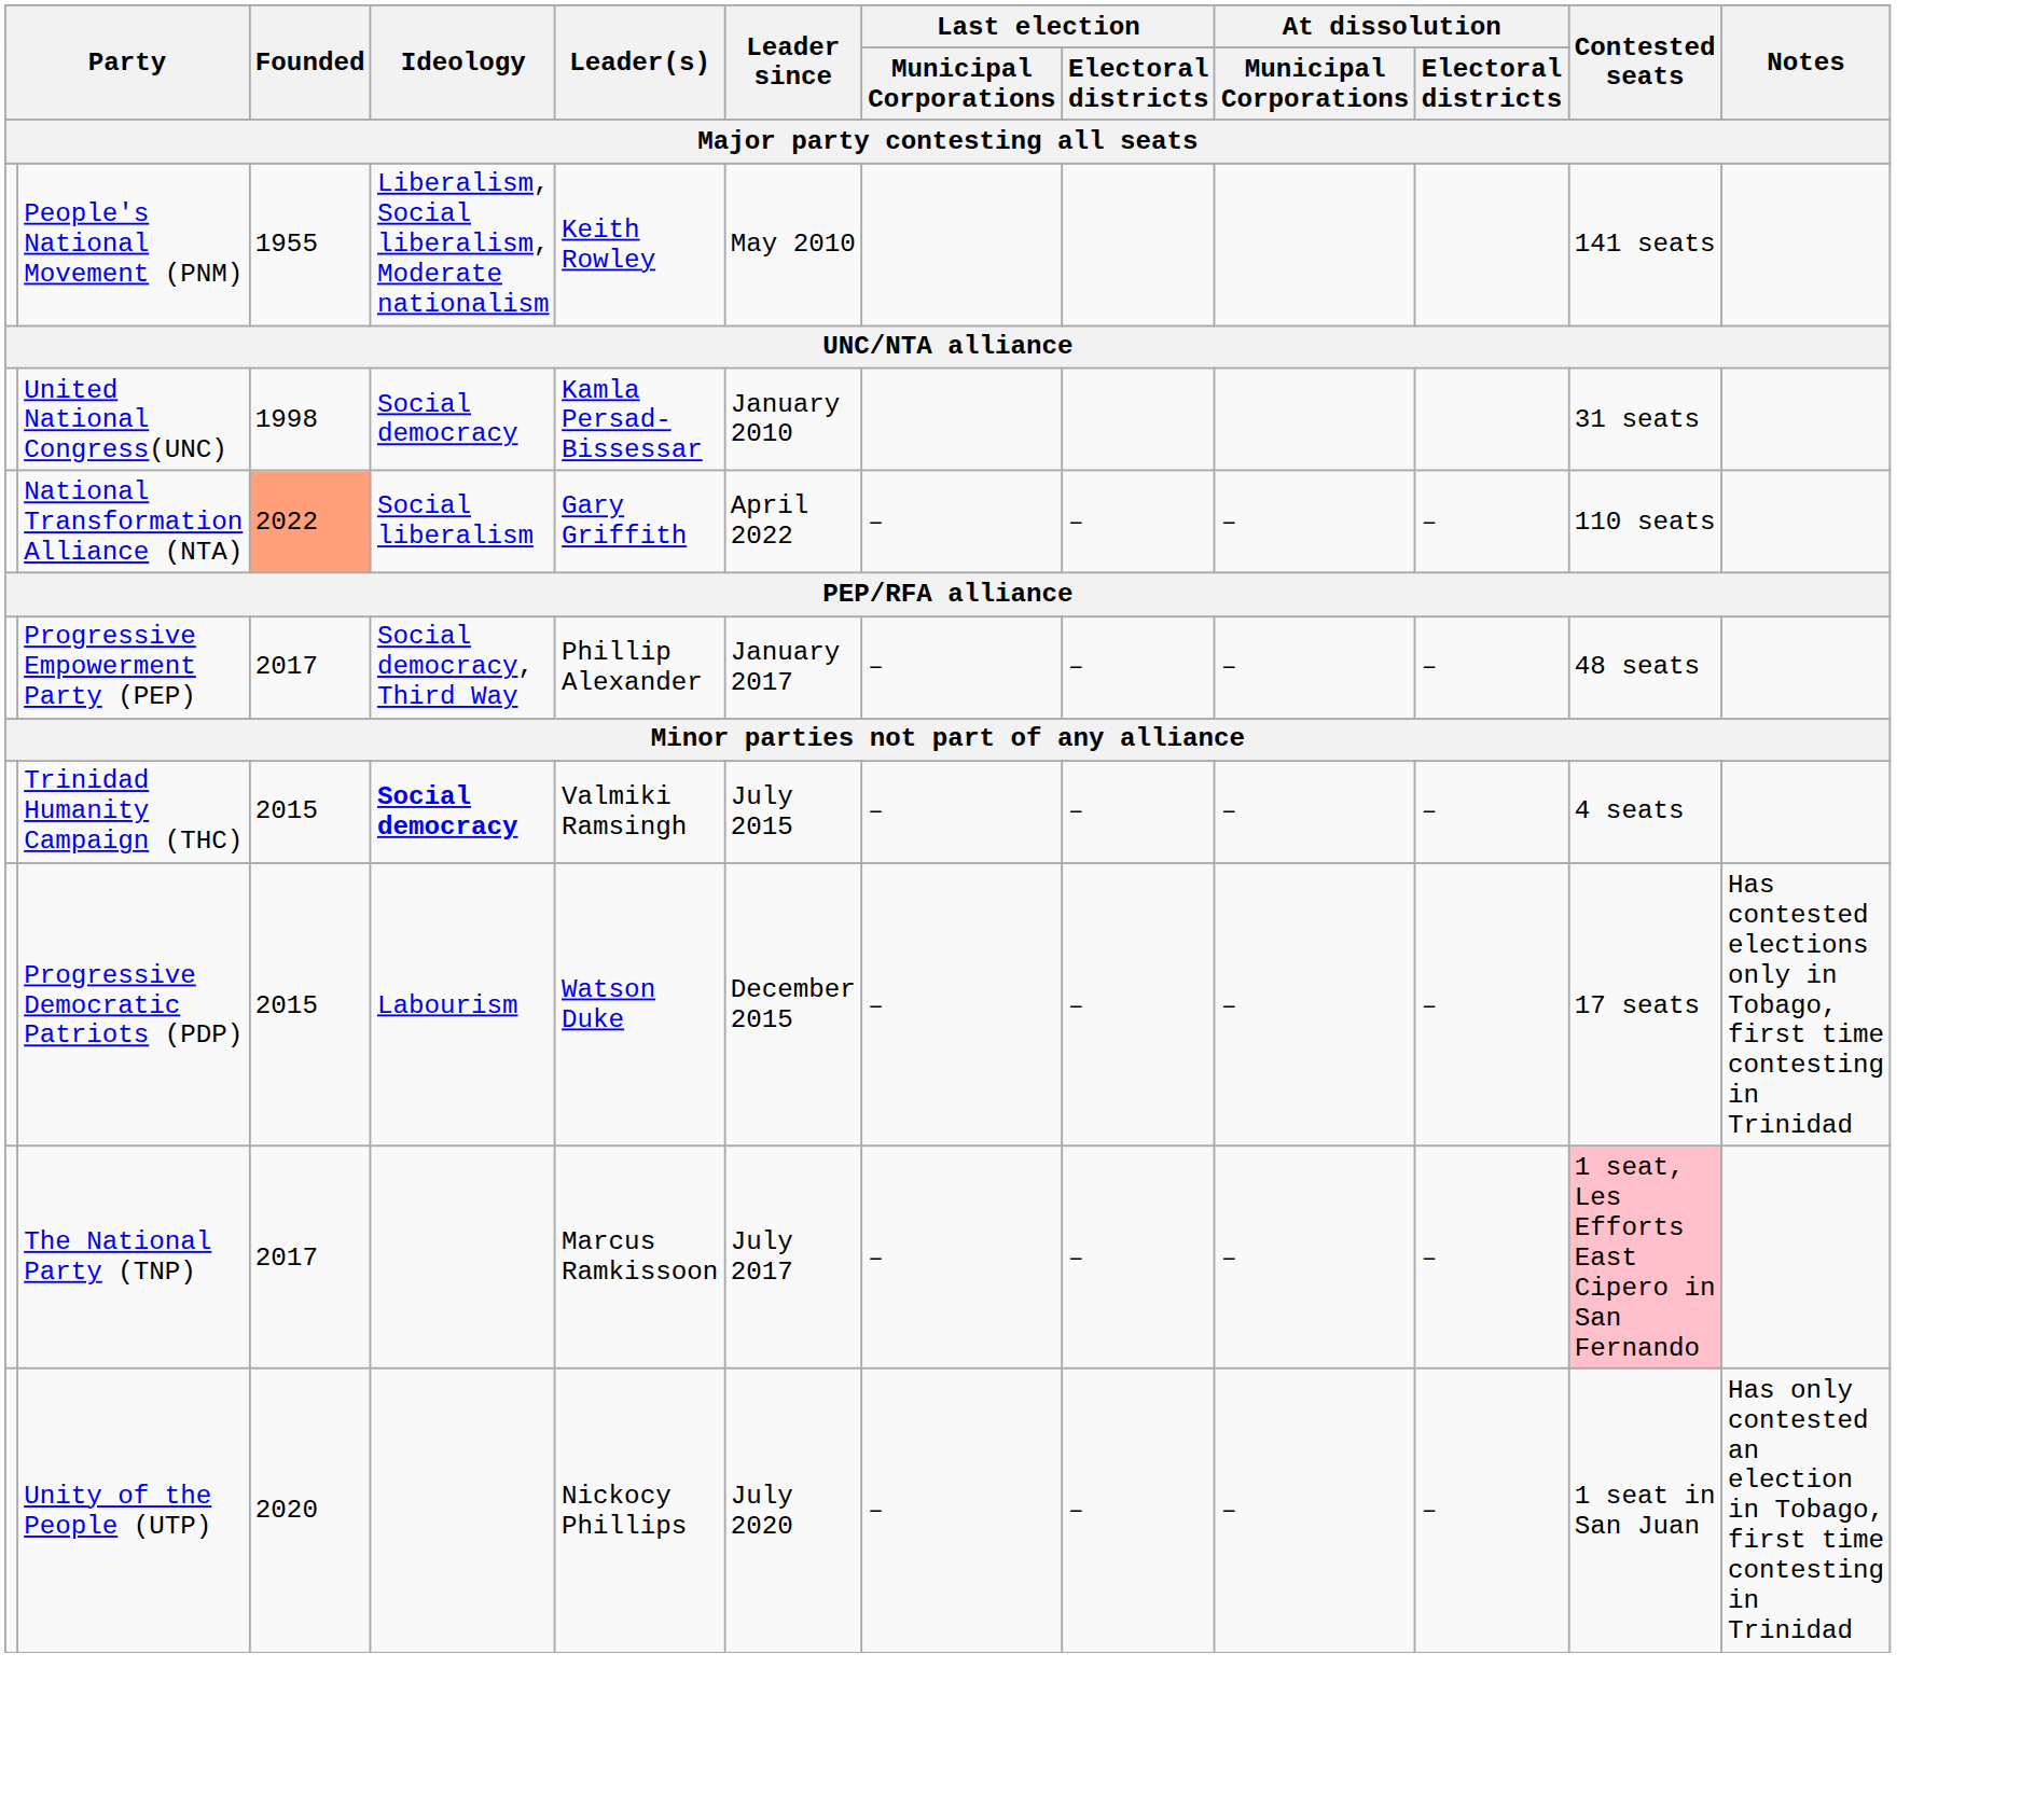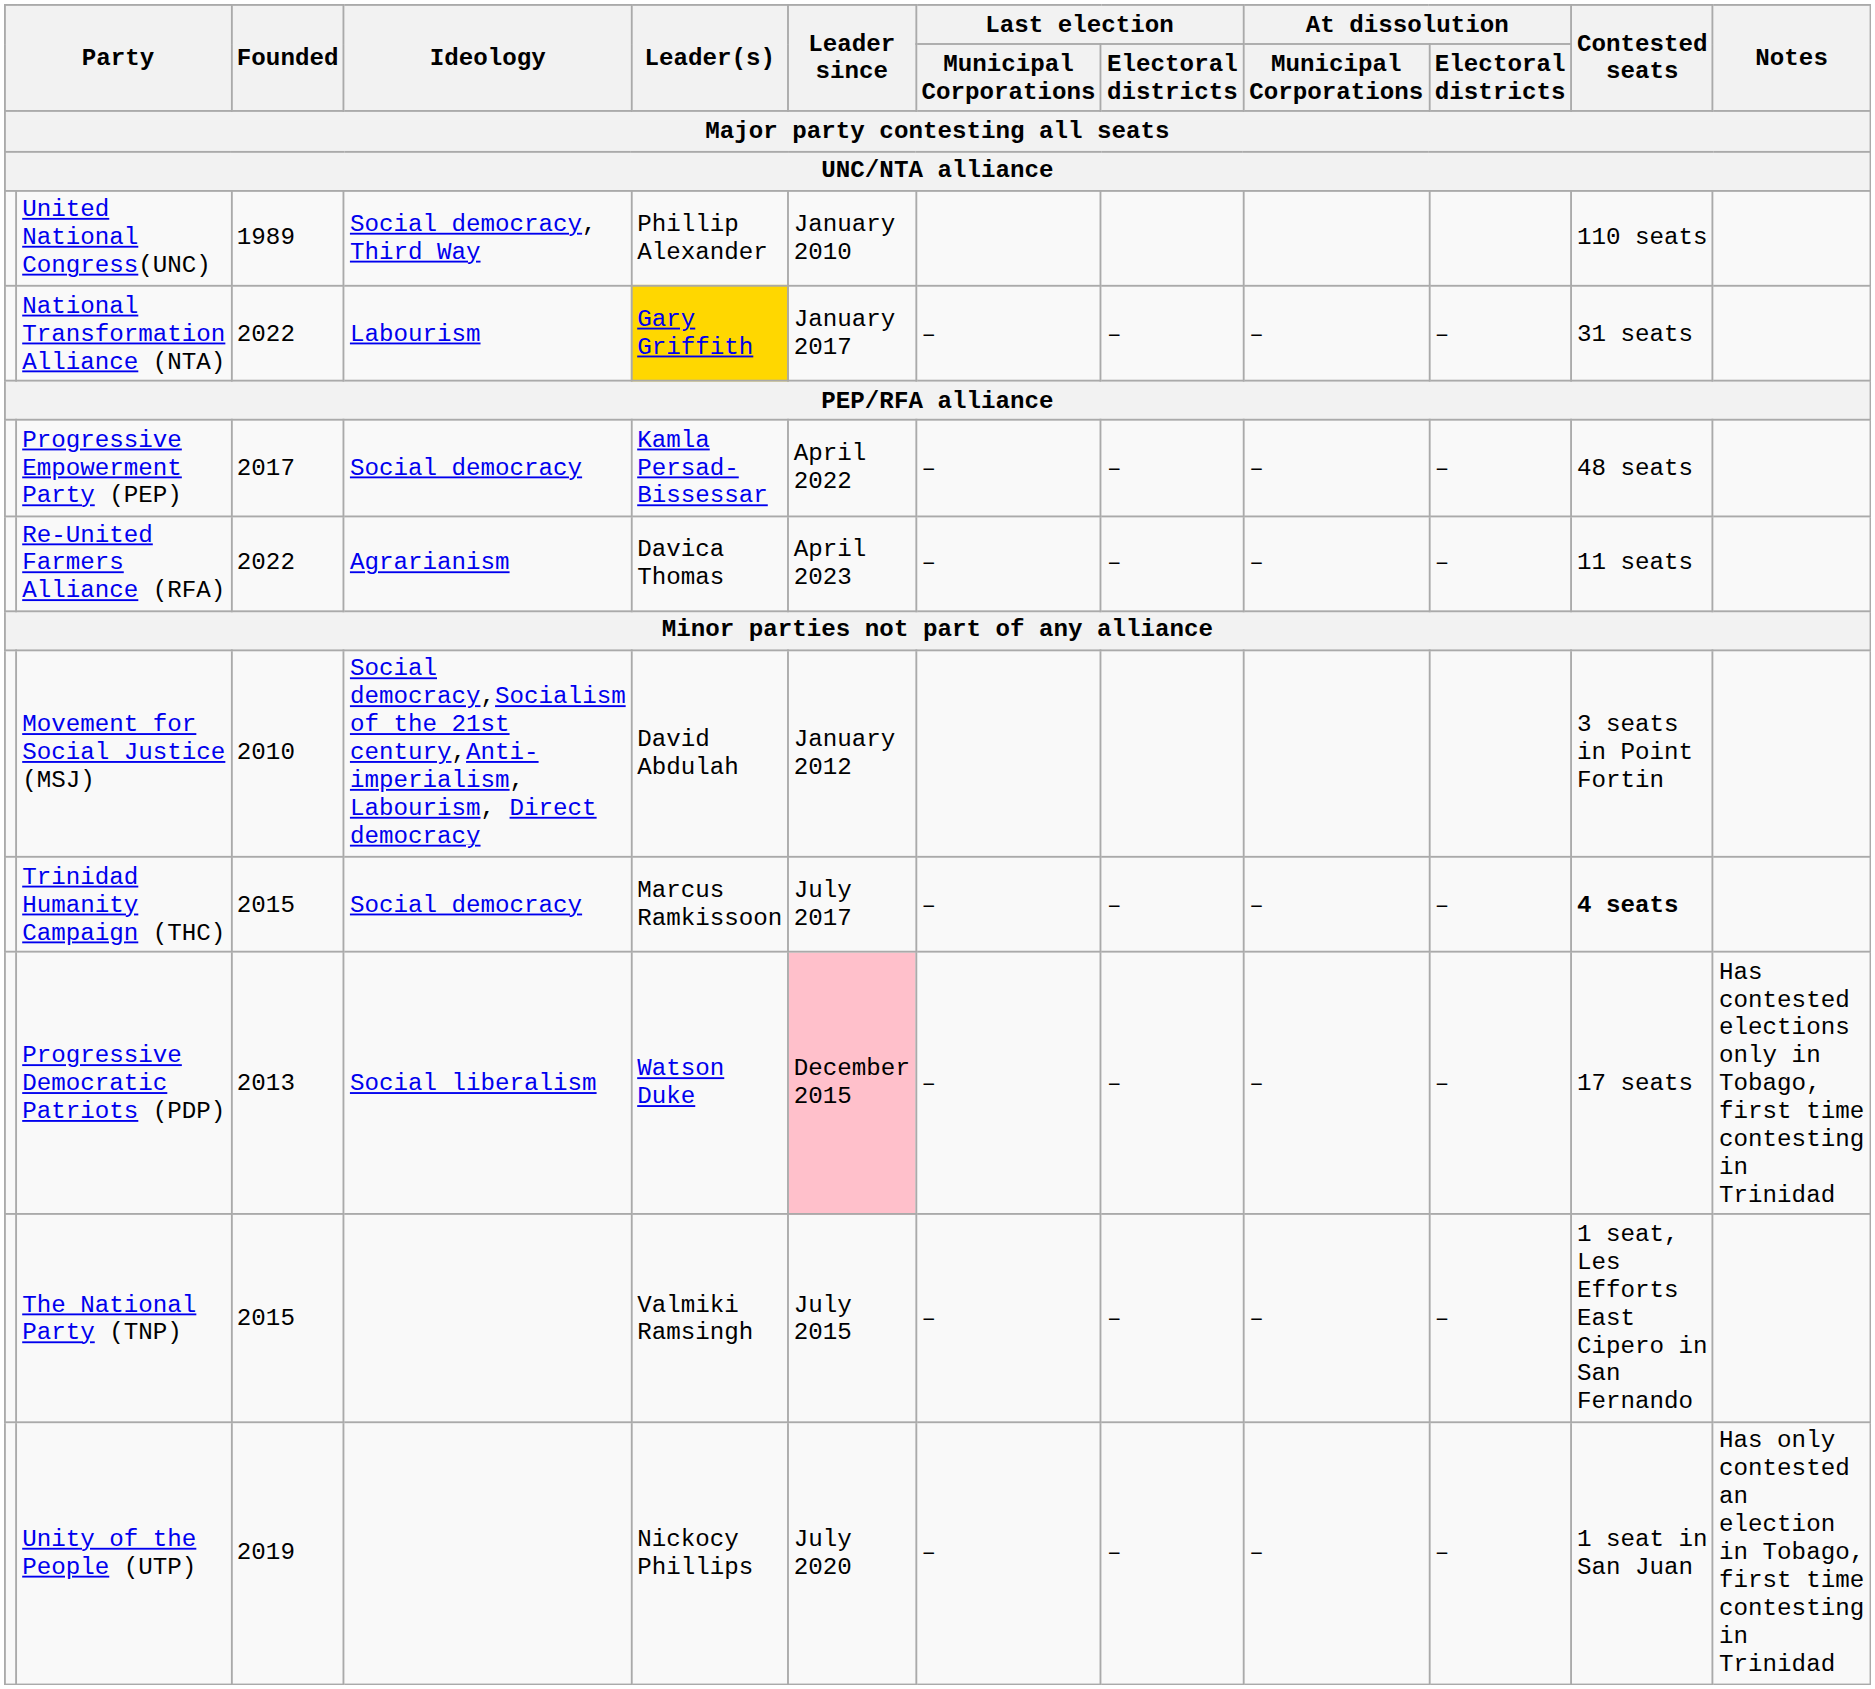- row: People's National Movement (PNM) | 1955 | Liberalism, Social liberalism, Moderate nationalism | Keith Rowley | May 2010 | 141 seats
United National Congress(UNC) | Founded: 1998 -> 1989
United National Congress(UNC) | Ideology: Social democracy -> Social democracy, Third Way
United National Congress(UNC) | Leader(s): Kamla Persad-Bissessar -> Phillip Alexander
United National Congress(UNC) | Contested seats: 31 seats -> 110 seats
National Transformation Alliance (NTA) | Founded: lightsalmon background -> no background
National Transformation Alliance (NTA) | Ideology: Social liberalism -> Labourism
National Transformation Alliance (NTA) | Leader(s): no background -> gold background
National Transformation Alliance (NTA) | Leader since: April 2022 -> January 2017
National Transformation Alliance (NTA) | Contested seats: 110 seats -> 31 seats
Progressive Empowerment Party (PEP) | Ideology: Social democracy, Third Way -> Social democracy
Progressive Empowerment Party (PEP) | Leader(s): Phillip Alexander -> Kamla Persad-Bissessar
Progressive Empowerment Party (PEP) | Leader since: January 2017 -> April 2022
+ row: Re-United Farmers Alliance (RFA) | 2022 | Agrarianism | Davica Thomas | April 2023 | – | – | – | – | 11 seats
+ row: Movement for Social Justice (MSJ) | 2010 | Social democracy,Socialism of the 21st century,Anti-imperialism, Labourism, Direct democracy | David Abdulah | January 2012 | 3 seats in Point Fortin
Trinidad Humanity Campaign (THC) | Ideology: bold -> normal
Trinidad Humanity Campaign (THC) | Leader(s): Valmiki Ramsingh -> Marcus Ramkissoon
Trinidad Humanity Campaign (THC) | Leader since: July 2015 -> July 2017
Trinidad Humanity Campaign (THC) | Contested seats: normal -> bold
Progressive Democratic Patriots (PDP) | Founded: 2015 -> 2013
Progressive Democratic Patriots (PDP) | Ideology: Labourism -> Social liberalism
Progressive Democratic Patriots (PDP) | Leader since: no background -> pink background
The National Party (TNP) | Founded: 2017 -> 2015
The National Party (TNP) | Leader(s): Marcus Ramkissoon -> Valmiki Ramsingh
The National Party (TNP) | Leader since: July 2017 -> July 2015
The National Party (TNP) | Contested seats: pink background -> no background
Unity of the People (UTP) | Founded: 2020 -> 2019
